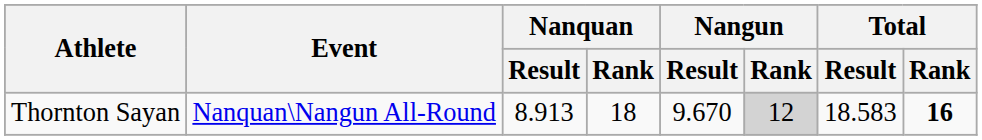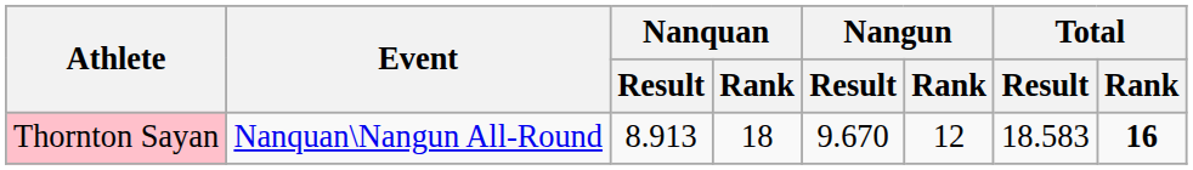row 3 | Athlete: no background -> pink background
row 3 | Nangun / Rank: lightgrey background -> no background
